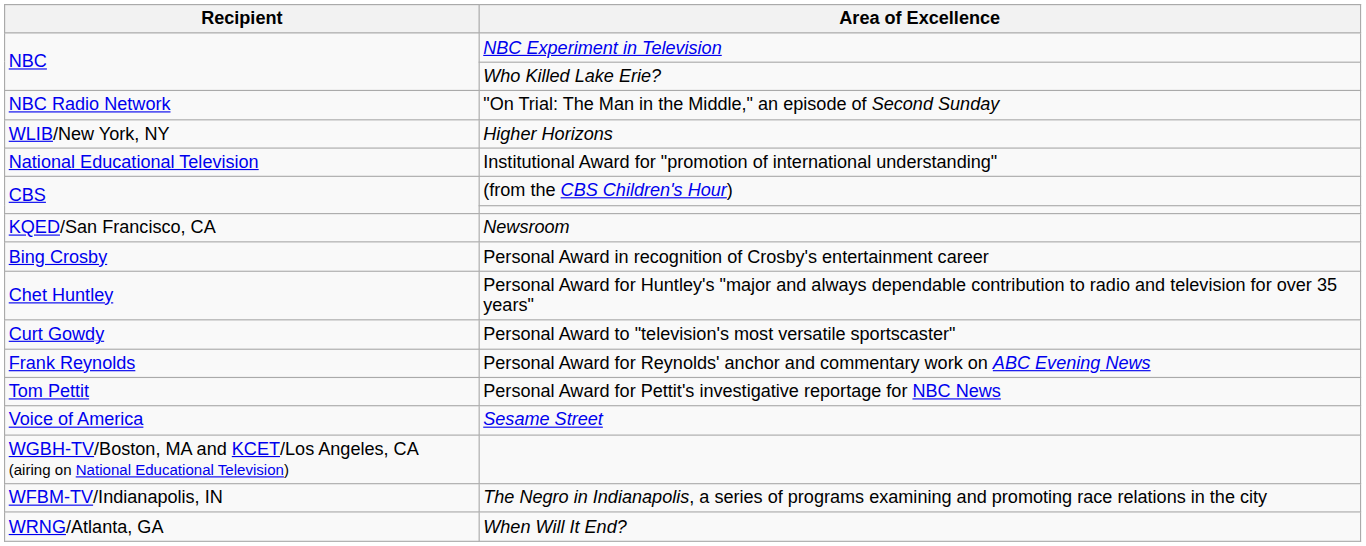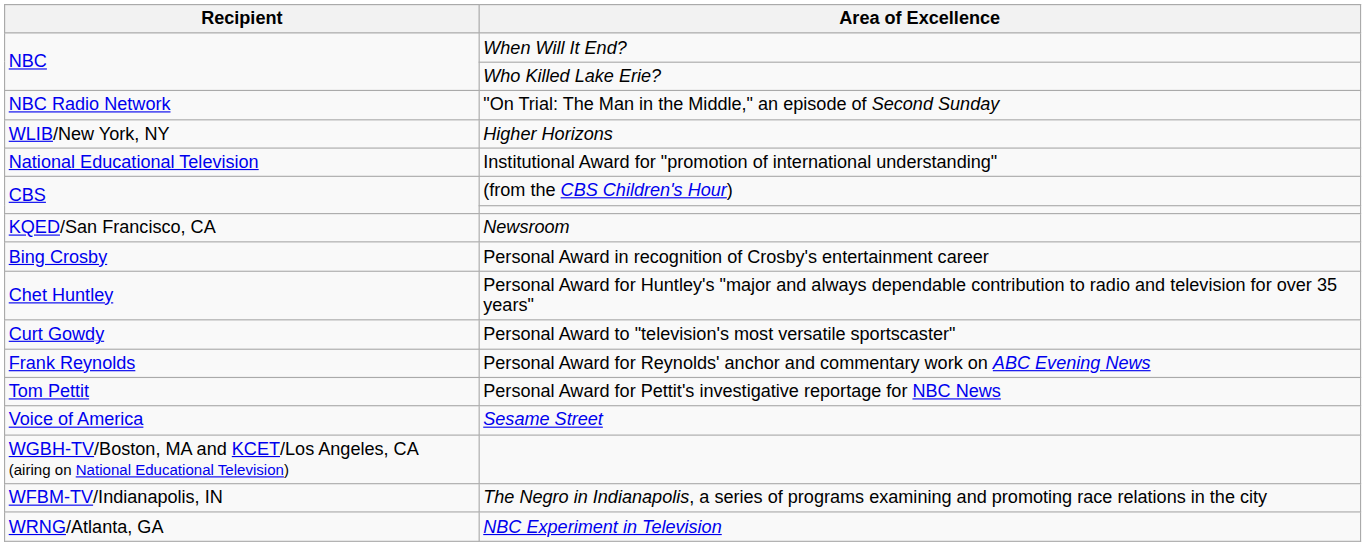row 2 | Area of Excellence: NBC Experiment in Television -> When Will It End?
row 18 | Area of Excellence: When Will It End? -> NBC Experiment in Television
